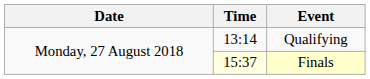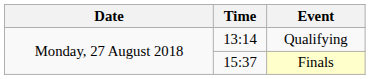Finals | Time: lightyellow background -> no background
